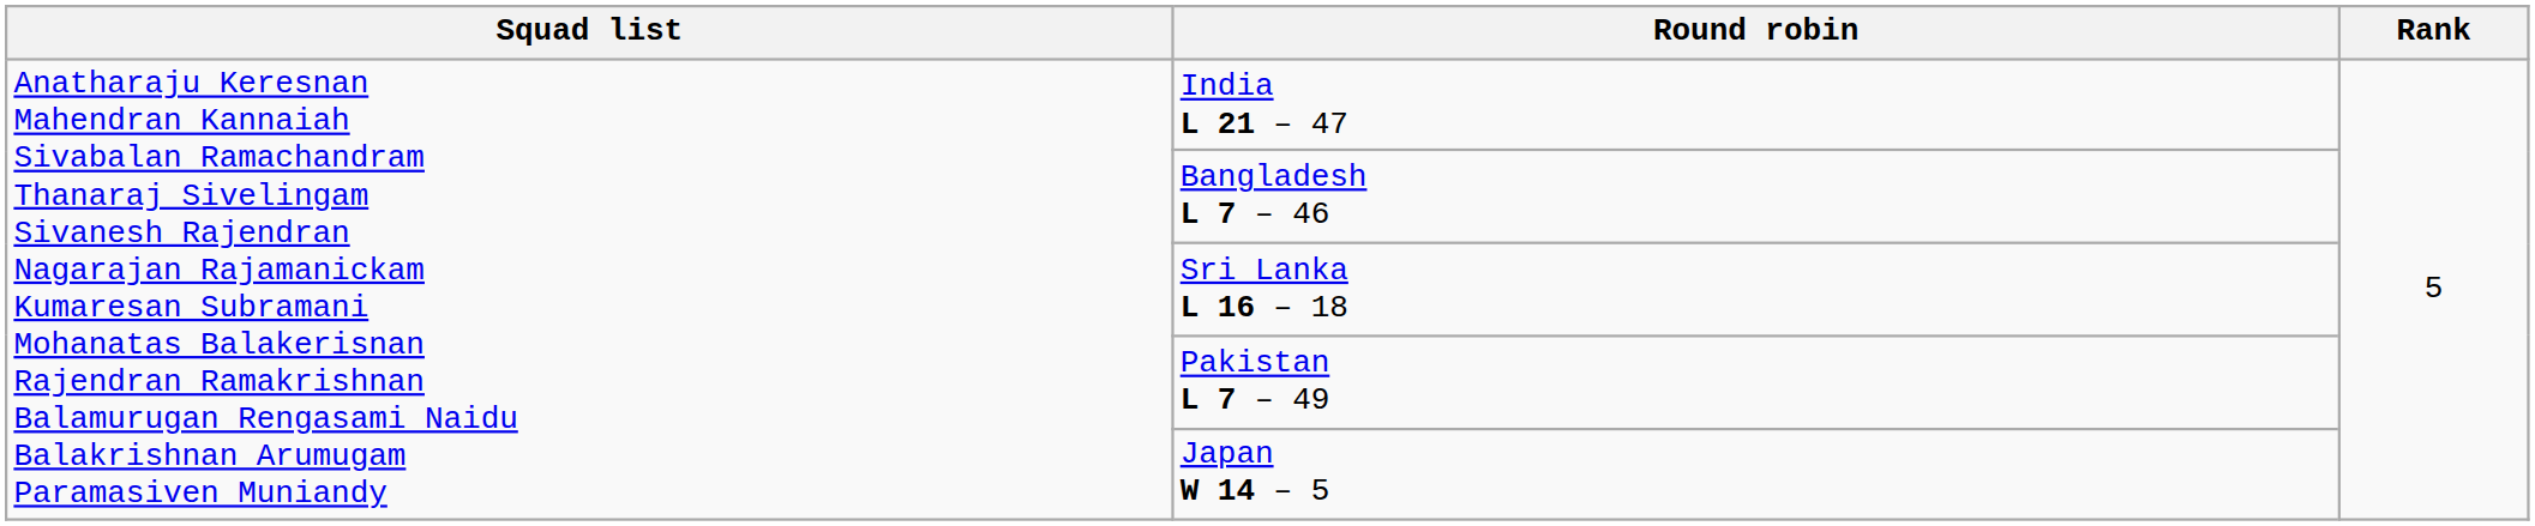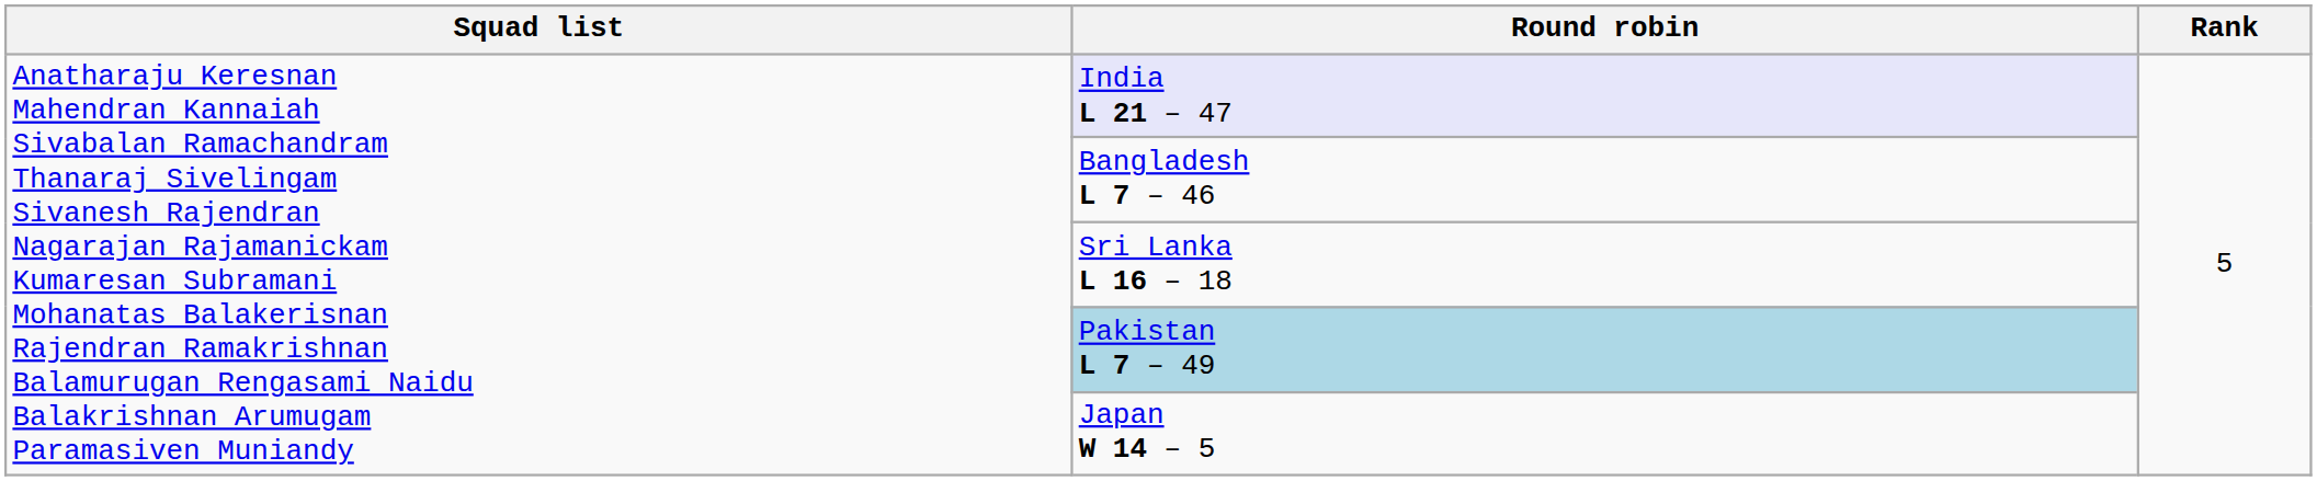India L 21 – 47 | Round robin: no background -> lavender background
Pakistan L 7 – 49 | Round robin: no background -> lightblue background
